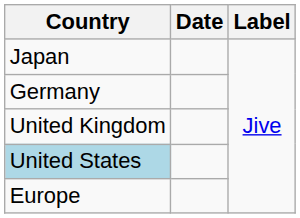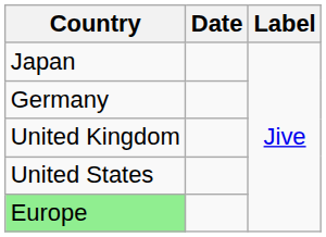United States | Country: lightblue background -> no background
Europe | Country: no background -> lightgreen background
